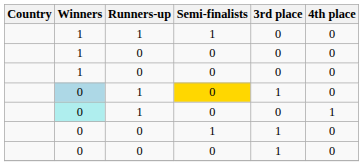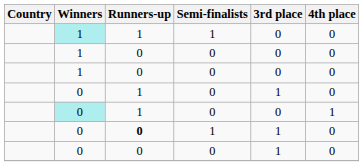row 2 | Winners: no background -> paleturquoise background
row 5 | Winners: lightblue background -> no background
row 5 | Semi-finalists: gold background -> no background
row 7 | Runners-up: normal -> bold
